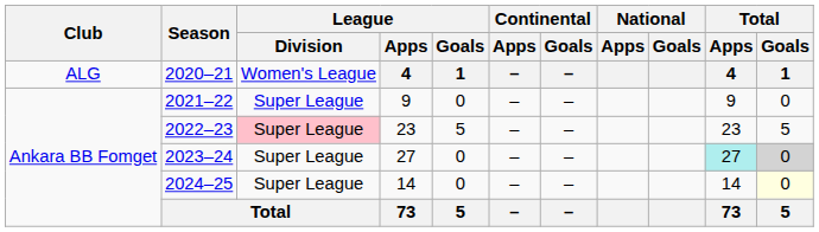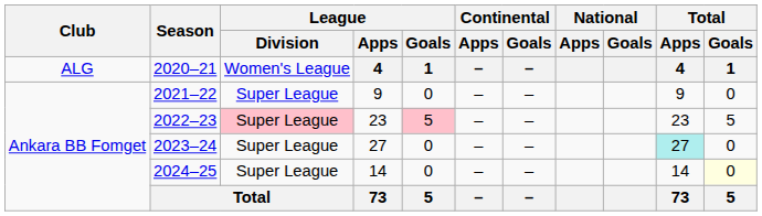2022–23 | League / Goals: no background -> pink background
2023–24 | Total / Goals: lightgrey background -> no background
